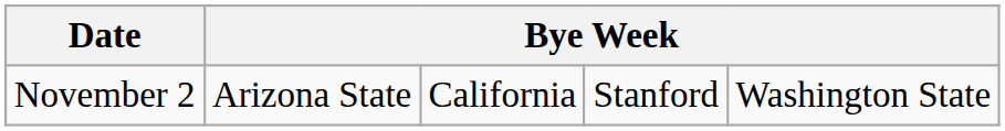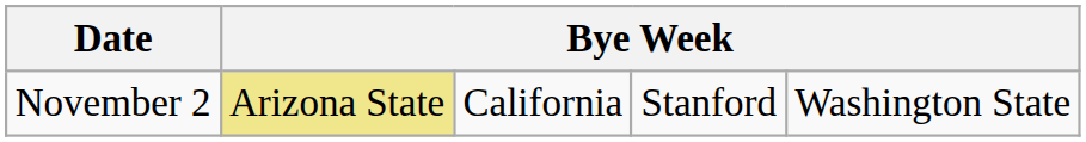November 2 | column 2: no background -> khaki background
